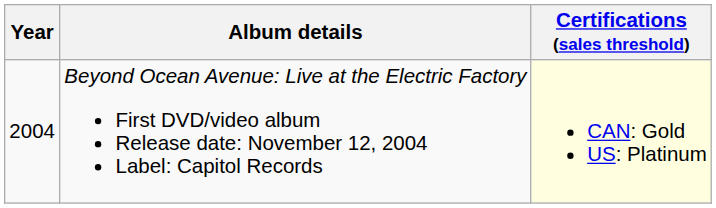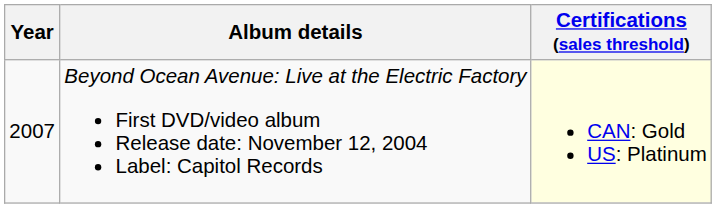row 2 | Year: 2004 -> 2007
